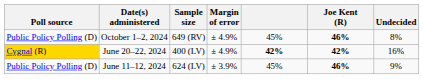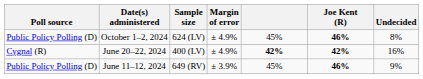October 1–2, 2024 | Sample size: 649 (RV) -> 624 (LV)
June 20–22, 2024 | Poll source: gold background -> no background
June 11–12, 2024 | Sample size: 624 (LV) -> 649 (RV)
